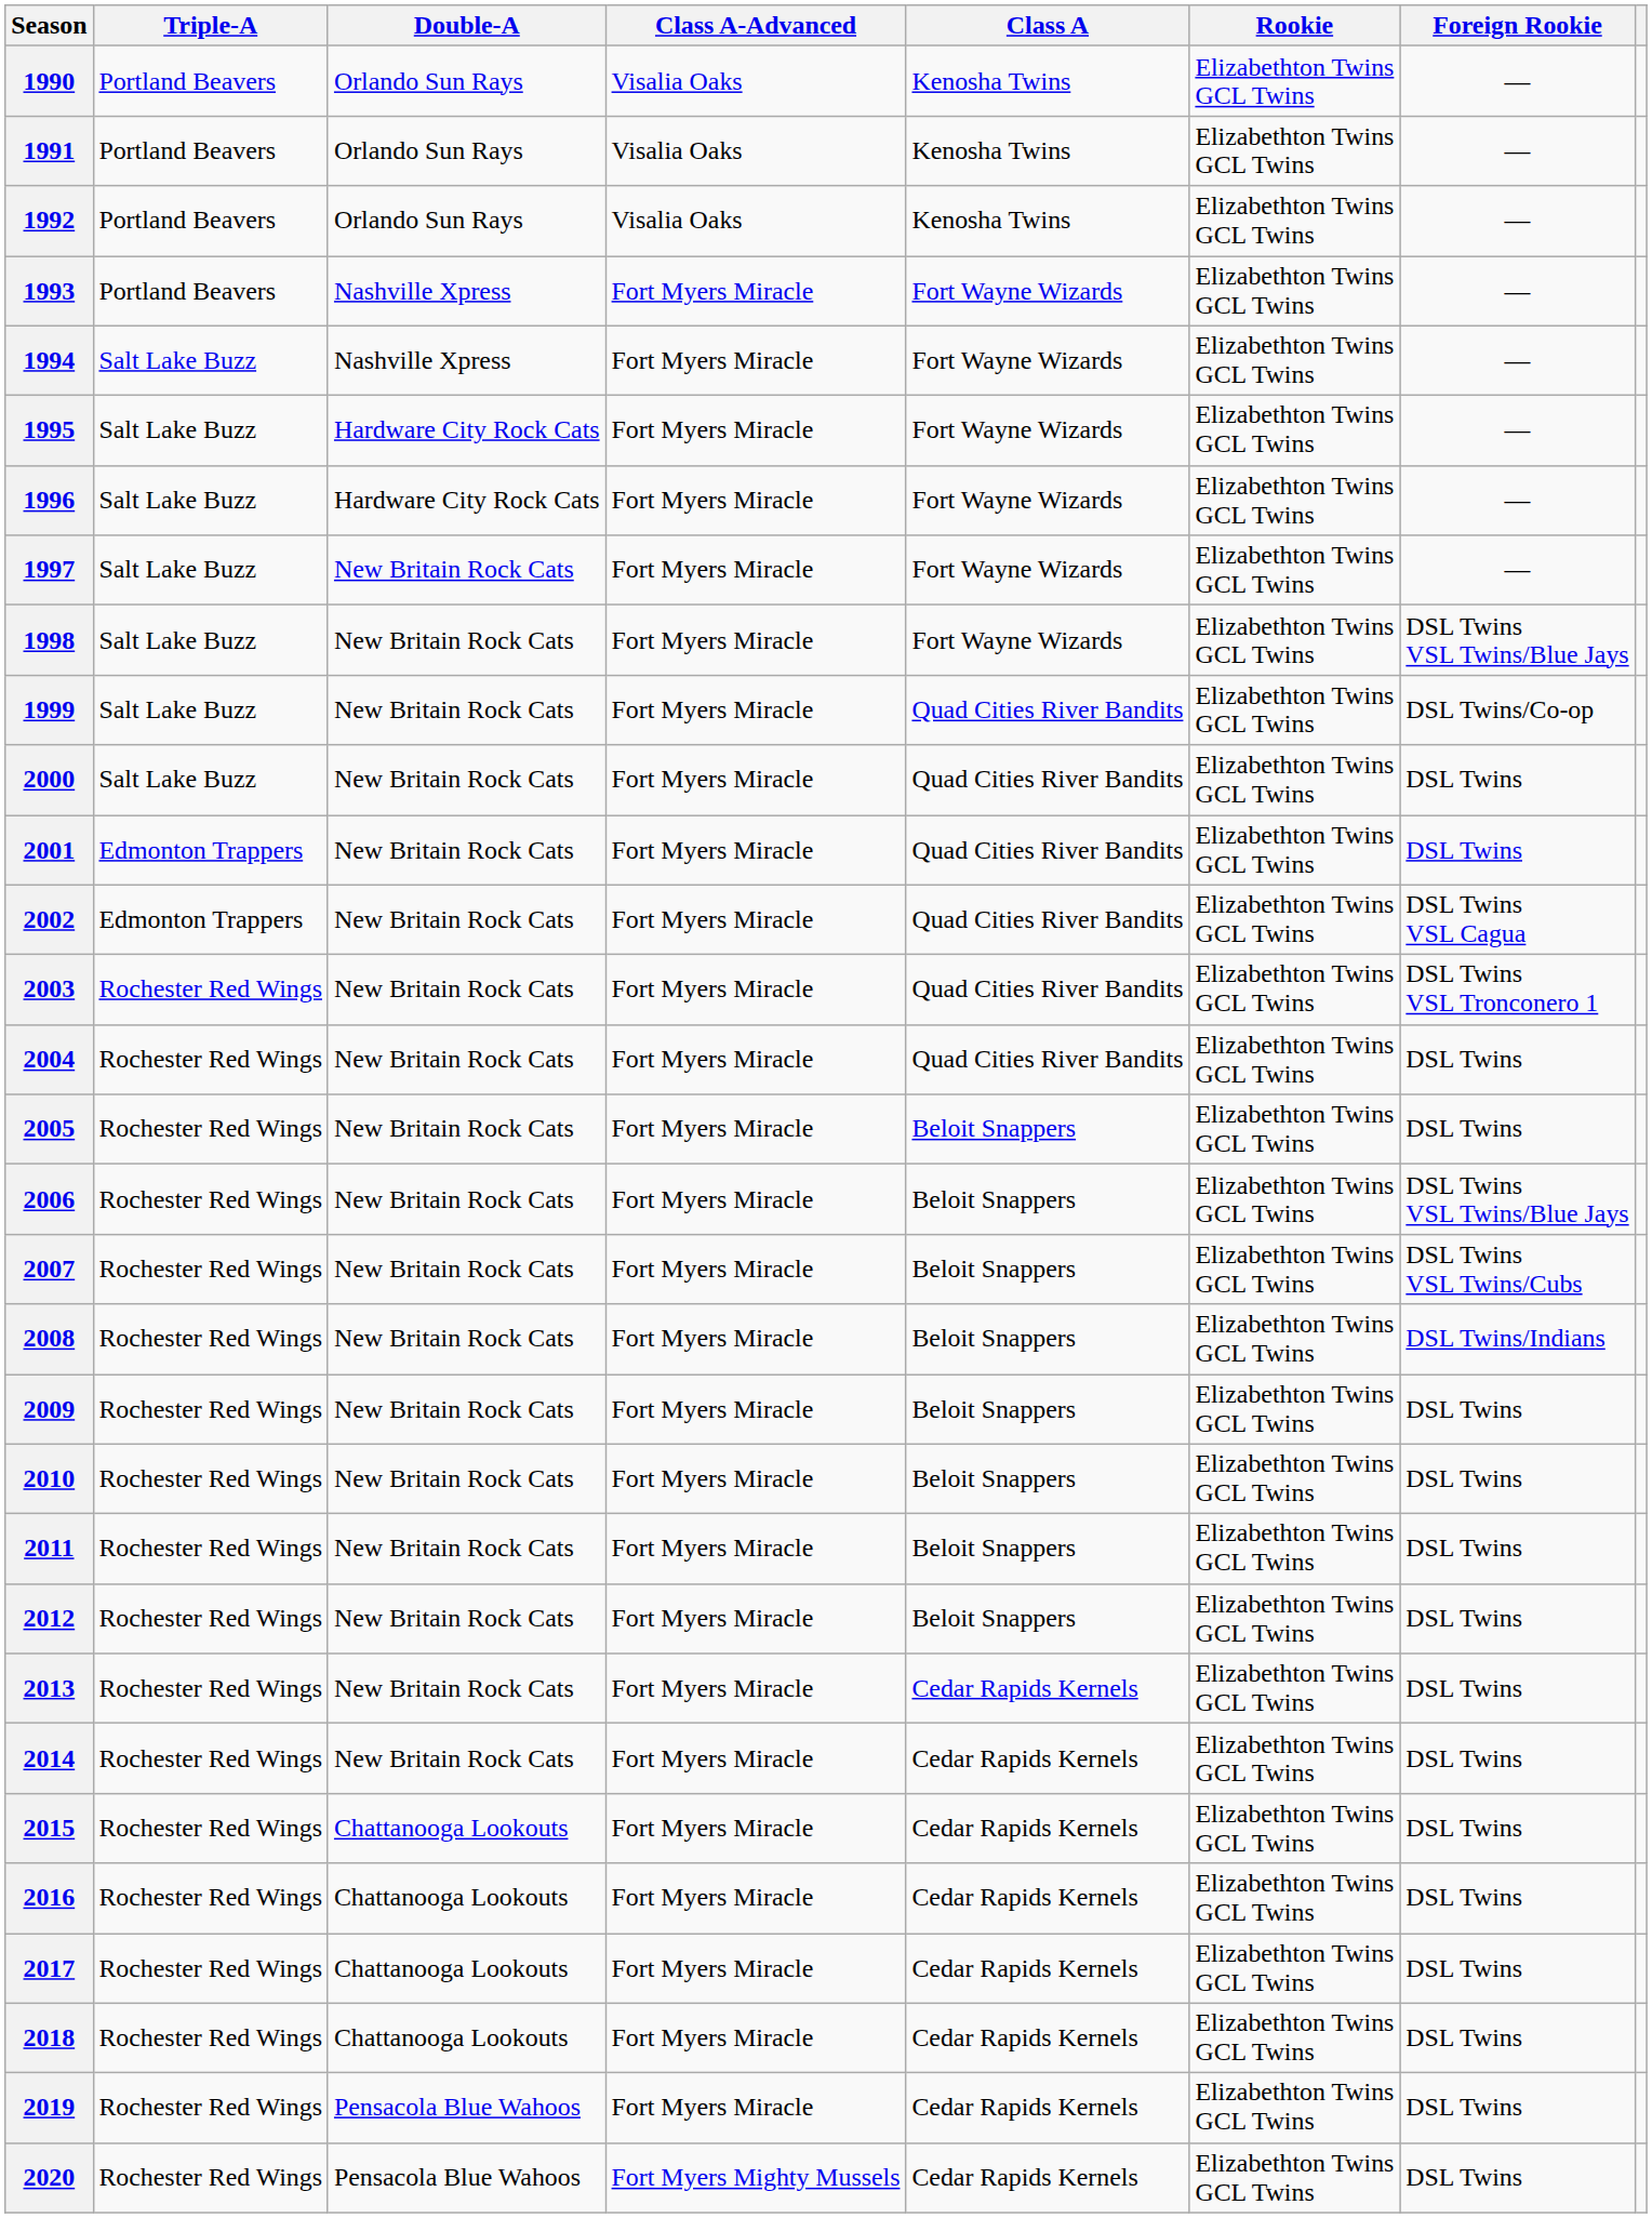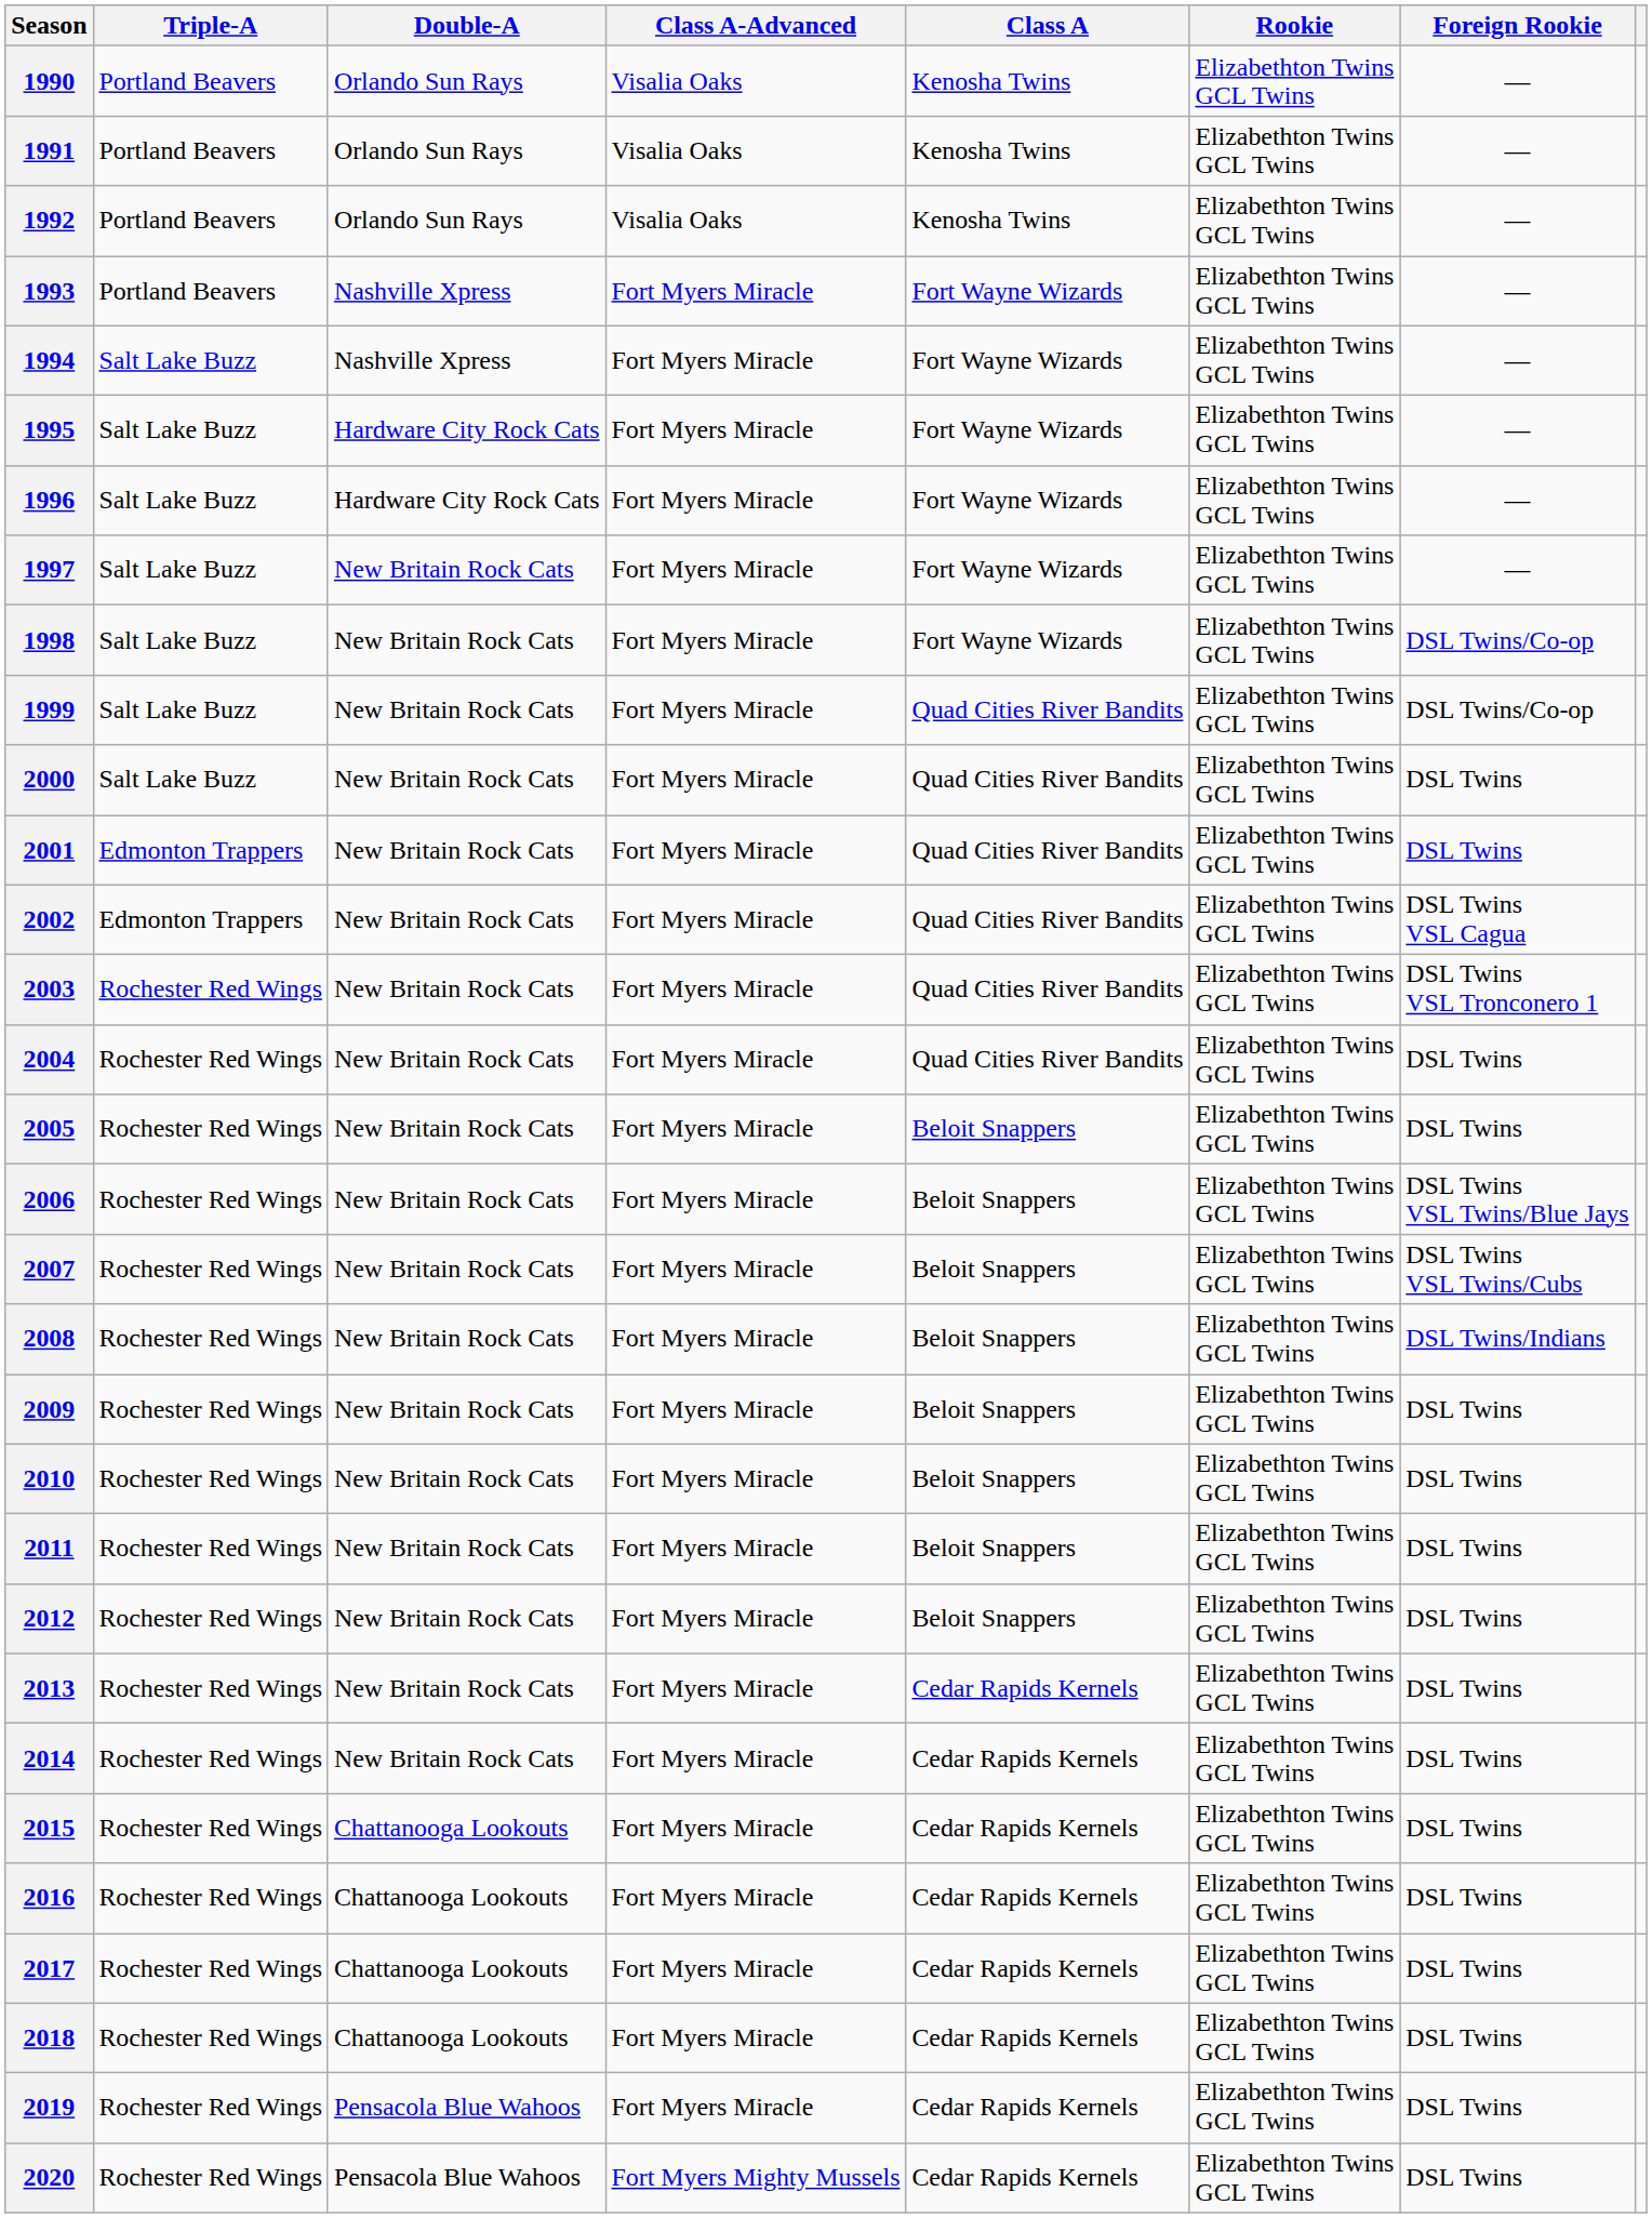1998 | Foreign Rookie: DSL Twins VSL Twins/Blue Jays -> DSL Twins/Co-op
